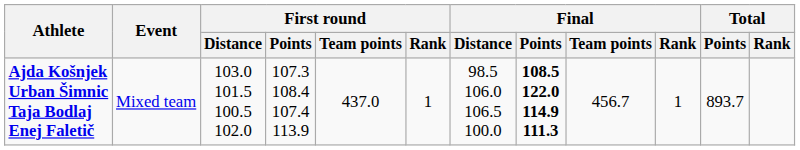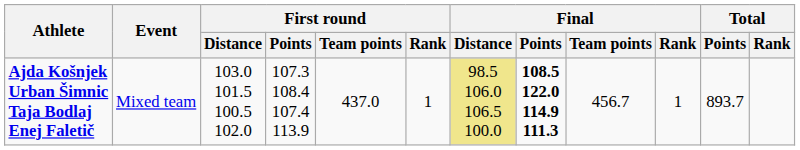Ajda Košnjek Urban Šimnic Taja Bodlaj Enej Faletič | Final / Distance: no background -> khaki background
